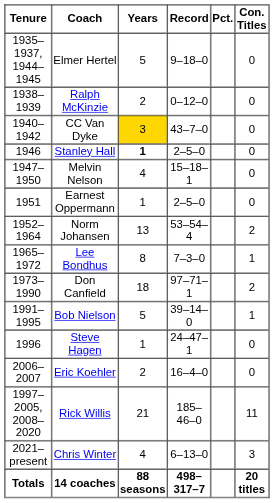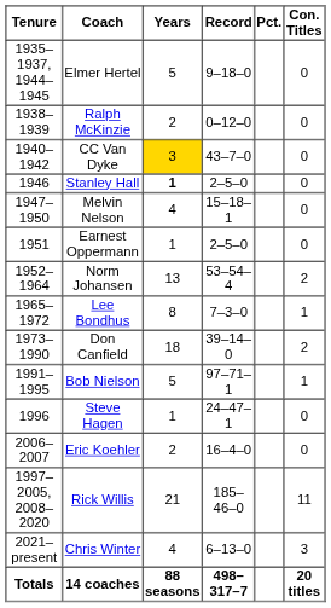Don Canfield | Record: 97–71–1 -> 39–14–0
Bob Nielson | Record: 39–14–0 -> 97–71–1
